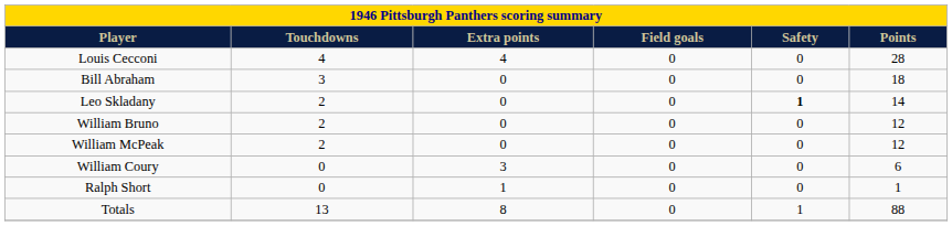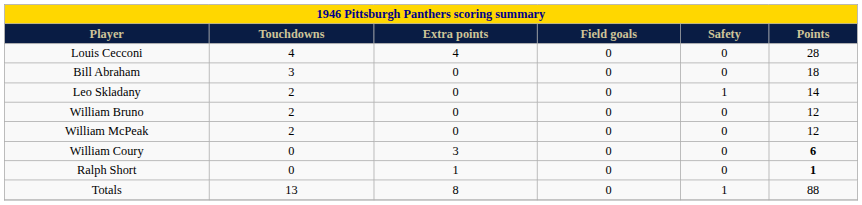Leo Skladany | Safety: bold -> normal
William Coury | Points: normal -> bold
Ralph Short | Points: normal -> bold
